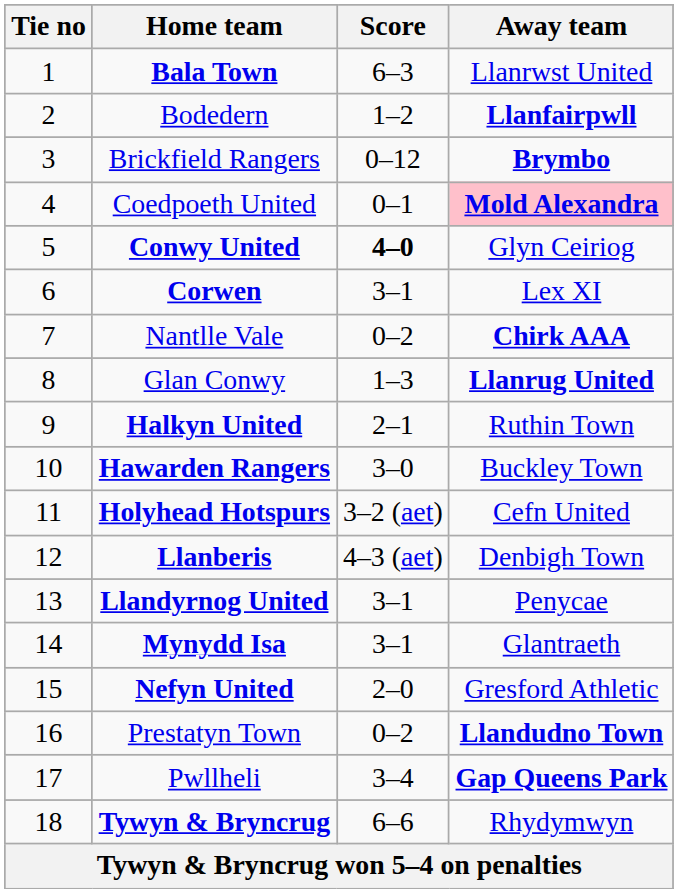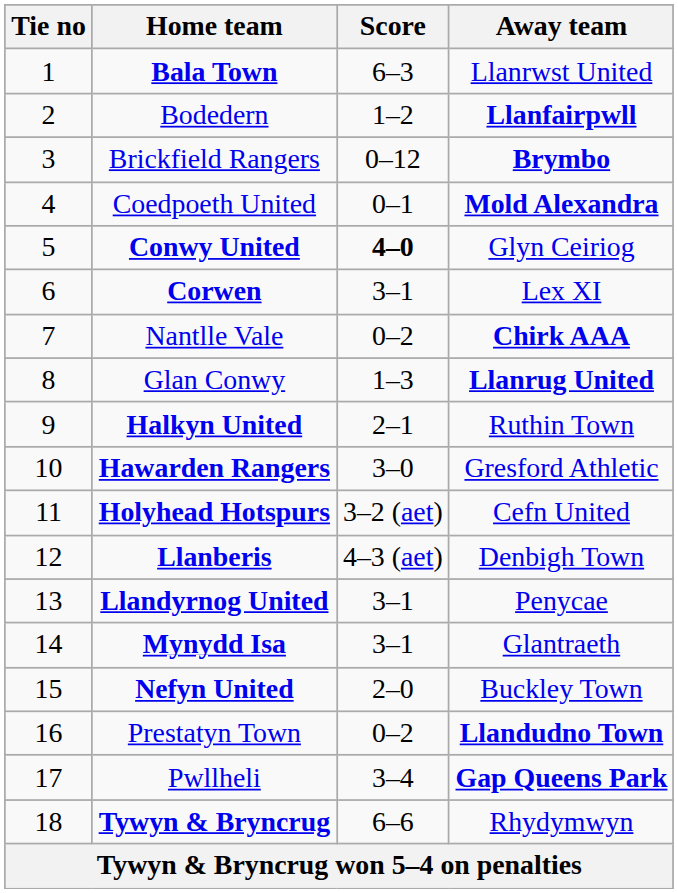Coedpoeth United | Away team: pink background -> no background
Hawarden Rangers | Away team: Buckley Town -> Gresford Athletic
Nefyn United | Away team: Gresford Athletic -> Buckley Town
